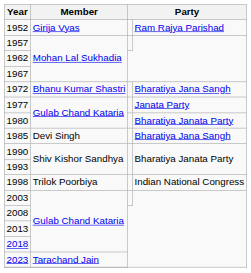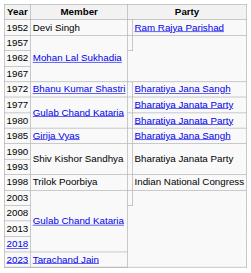1952 | Member: Girija Vyas -> Devi Singh
1977 | column 4: Janata Party -> Bharatiya Janata Party
1985 | Member: Devi Singh -> Girija Vyas
